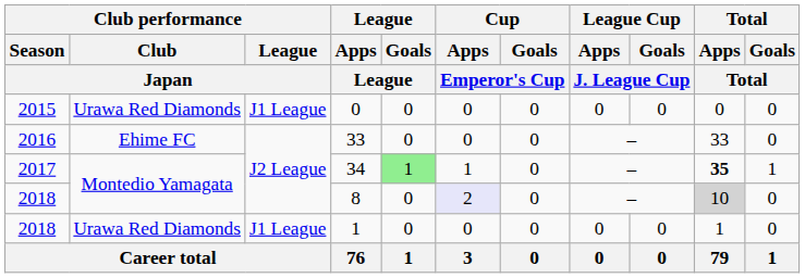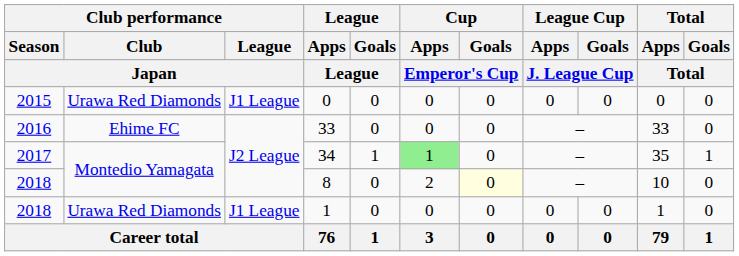34 | League / Goals / League: lightgreen background -> no background
34 | Cup / Apps / Emperor's Cup: no background -> lightgreen background
34 | Total / Apps / Total: bold -> normal
8 | Cup / Apps / Emperor's Cup: lavender background -> no background
8 | Cup / Goals / Emperor's Cup: no background -> lightyellow background
8 | Total / Apps / Total: lightgrey background -> no background
